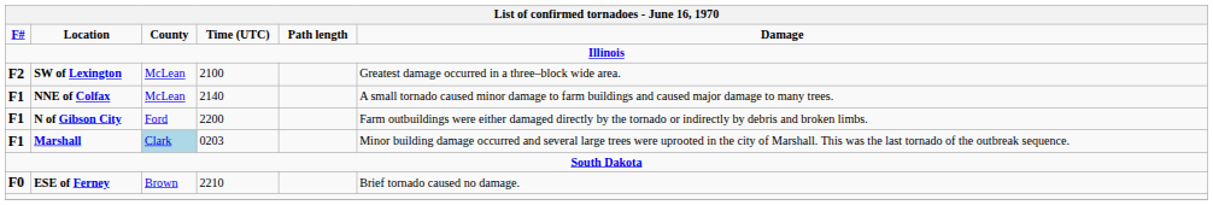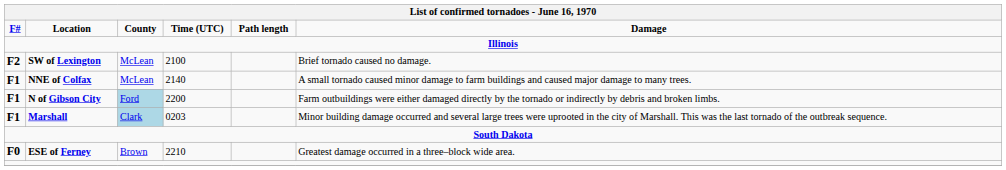SW of Lexington | List of confirmed tornadoes - June 16, 1970 / Damage: Greatest damage occurred in a three–block wide area. -> Brief tornado caused no damage.
N of Gibson City | List of confirmed tornadoes - June 16, 1970 / County: no background -> lightblue background
ESE of Ferney | List of confirmed tornadoes - June 16, 1970 / Damage: Brief tornado caused no damage. -> Greatest damage occurred in a three–block wide area.
